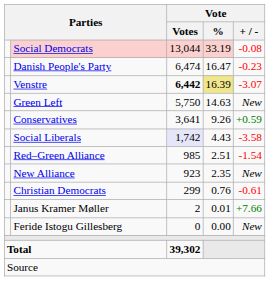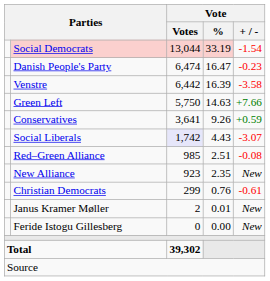Social Democrats | Vote / + / -: -0.08 -> -1.54
Venstre | Vote / Votes: bold -> normal
Venstre | Vote / %: khaki background -> no background
Venstre | Vote / + / -: -3.07 -> -3.58
Green Left | Vote / + / -: New -> +7.66
Social Liberals | Vote / + / -: -3.58 -> -3.07
Red–Green Alliance | Vote / + / -: -1.54 -> -0.08
Janus Kramer Møller | Vote / + / -: +7.66 -> New
